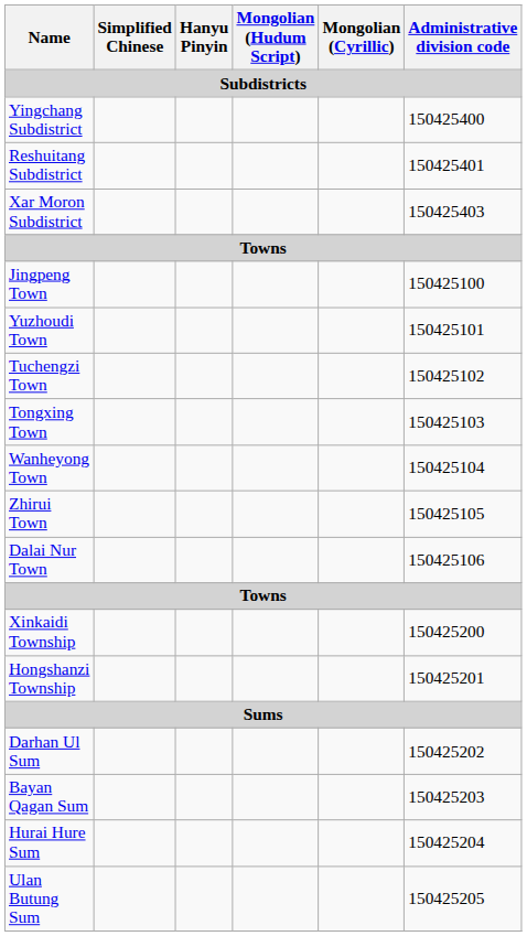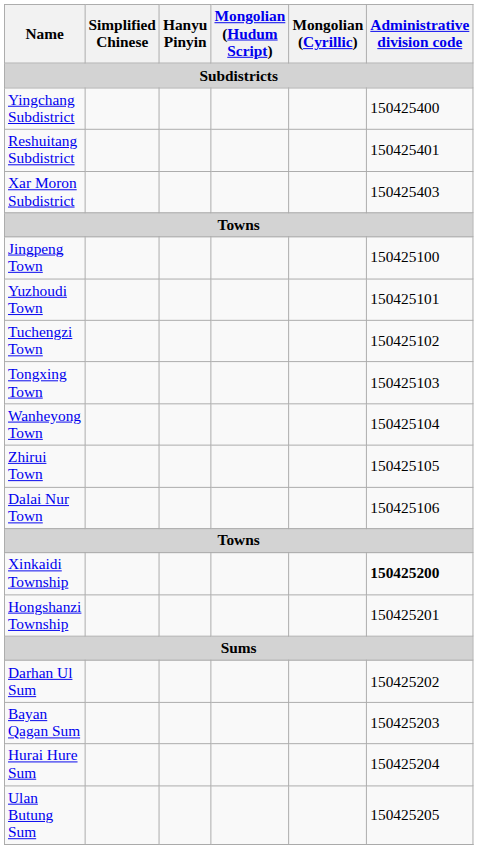Xinkaidi Township | Administrative division code: normal -> bold
